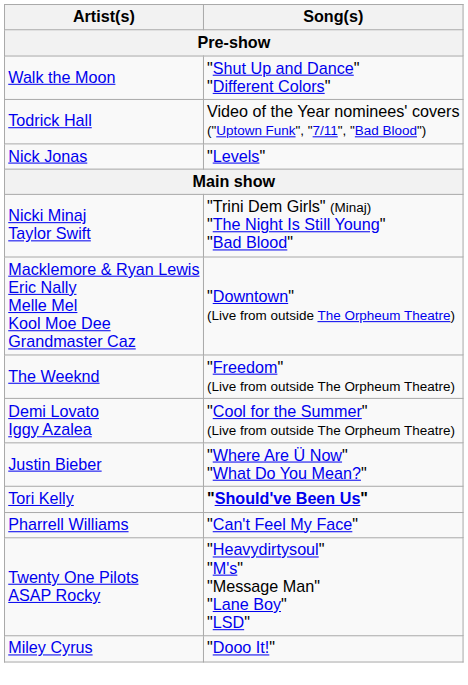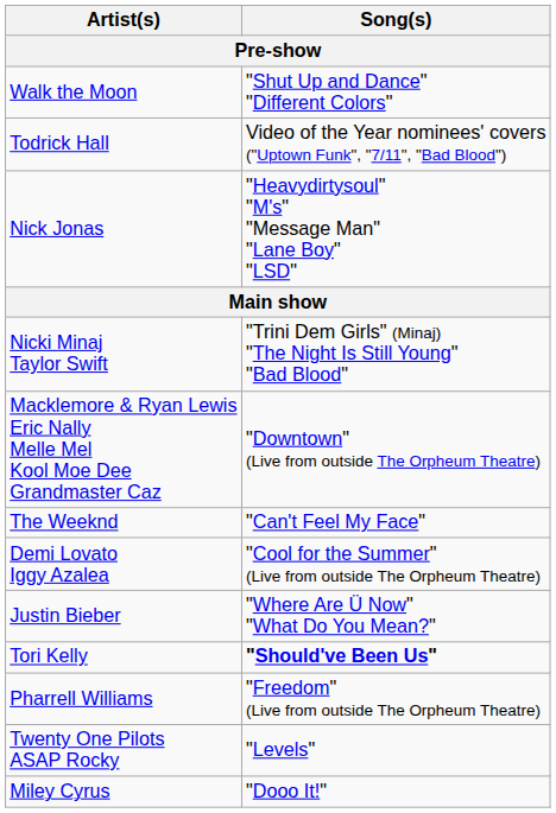Nick Jonas | Song(s): "Levels" -> "Heavydirtysoul" "M's" "Message Man" "Lane Boy" "LSD"
The Weeknd | Song(s): "Freedom" (Live from outside The Orpheum Theatre) -> "Can't Feel My Face"
Pharrell Williams | Song(s): "Can't Feel My Face" -> "Freedom" (Live from outside The Orpheum Theatre)
Twenty One Pilots ASAP Rocky | Song(s): "Heavydirtysoul" "M's" "Message Man" "Lane Boy" "LSD" -> "Levels"
